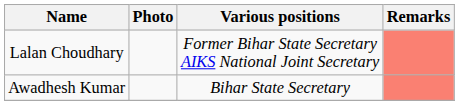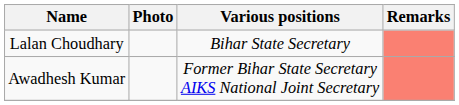Lalan Choudhary | Various positions: Former Bihar State Secretary AIKS National Joint Secretary -> Bihar State Secretary
Awadhesh Kumar | Various positions: Bihar State Secretary -> Former Bihar State Secretary AIKS National Joint Secretary
